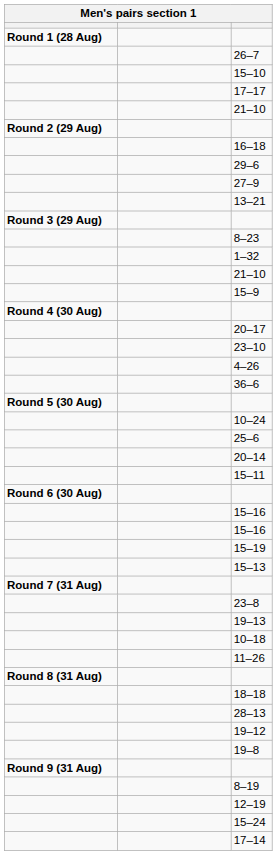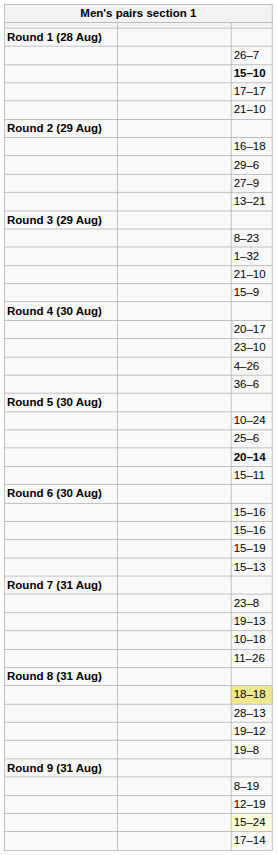15–10 | column 3: normal -> bold
20–14 | column 3: normal -> bold
18–18 | column 3: no background -> khaki background
15–24 | column 3: no background -> lightyellow background
